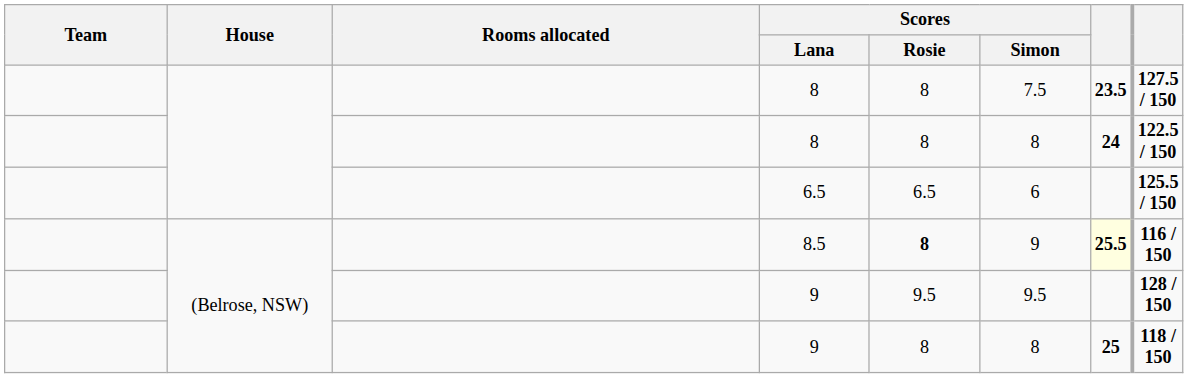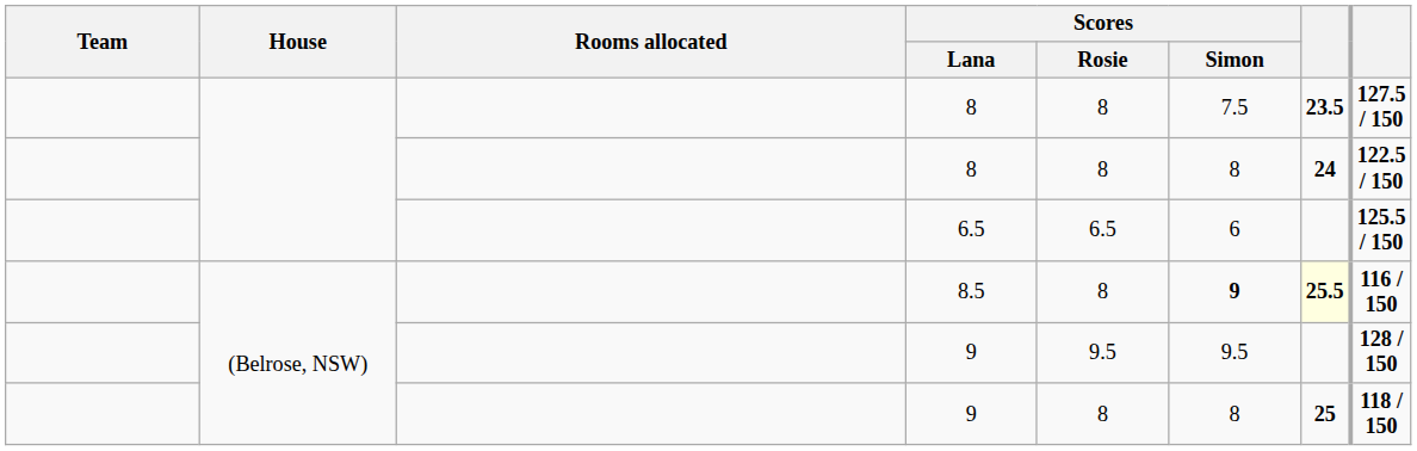8.5 | Scores / Rosie: bold -> normal
8.5 | Scores / Simon: normal -> bold
